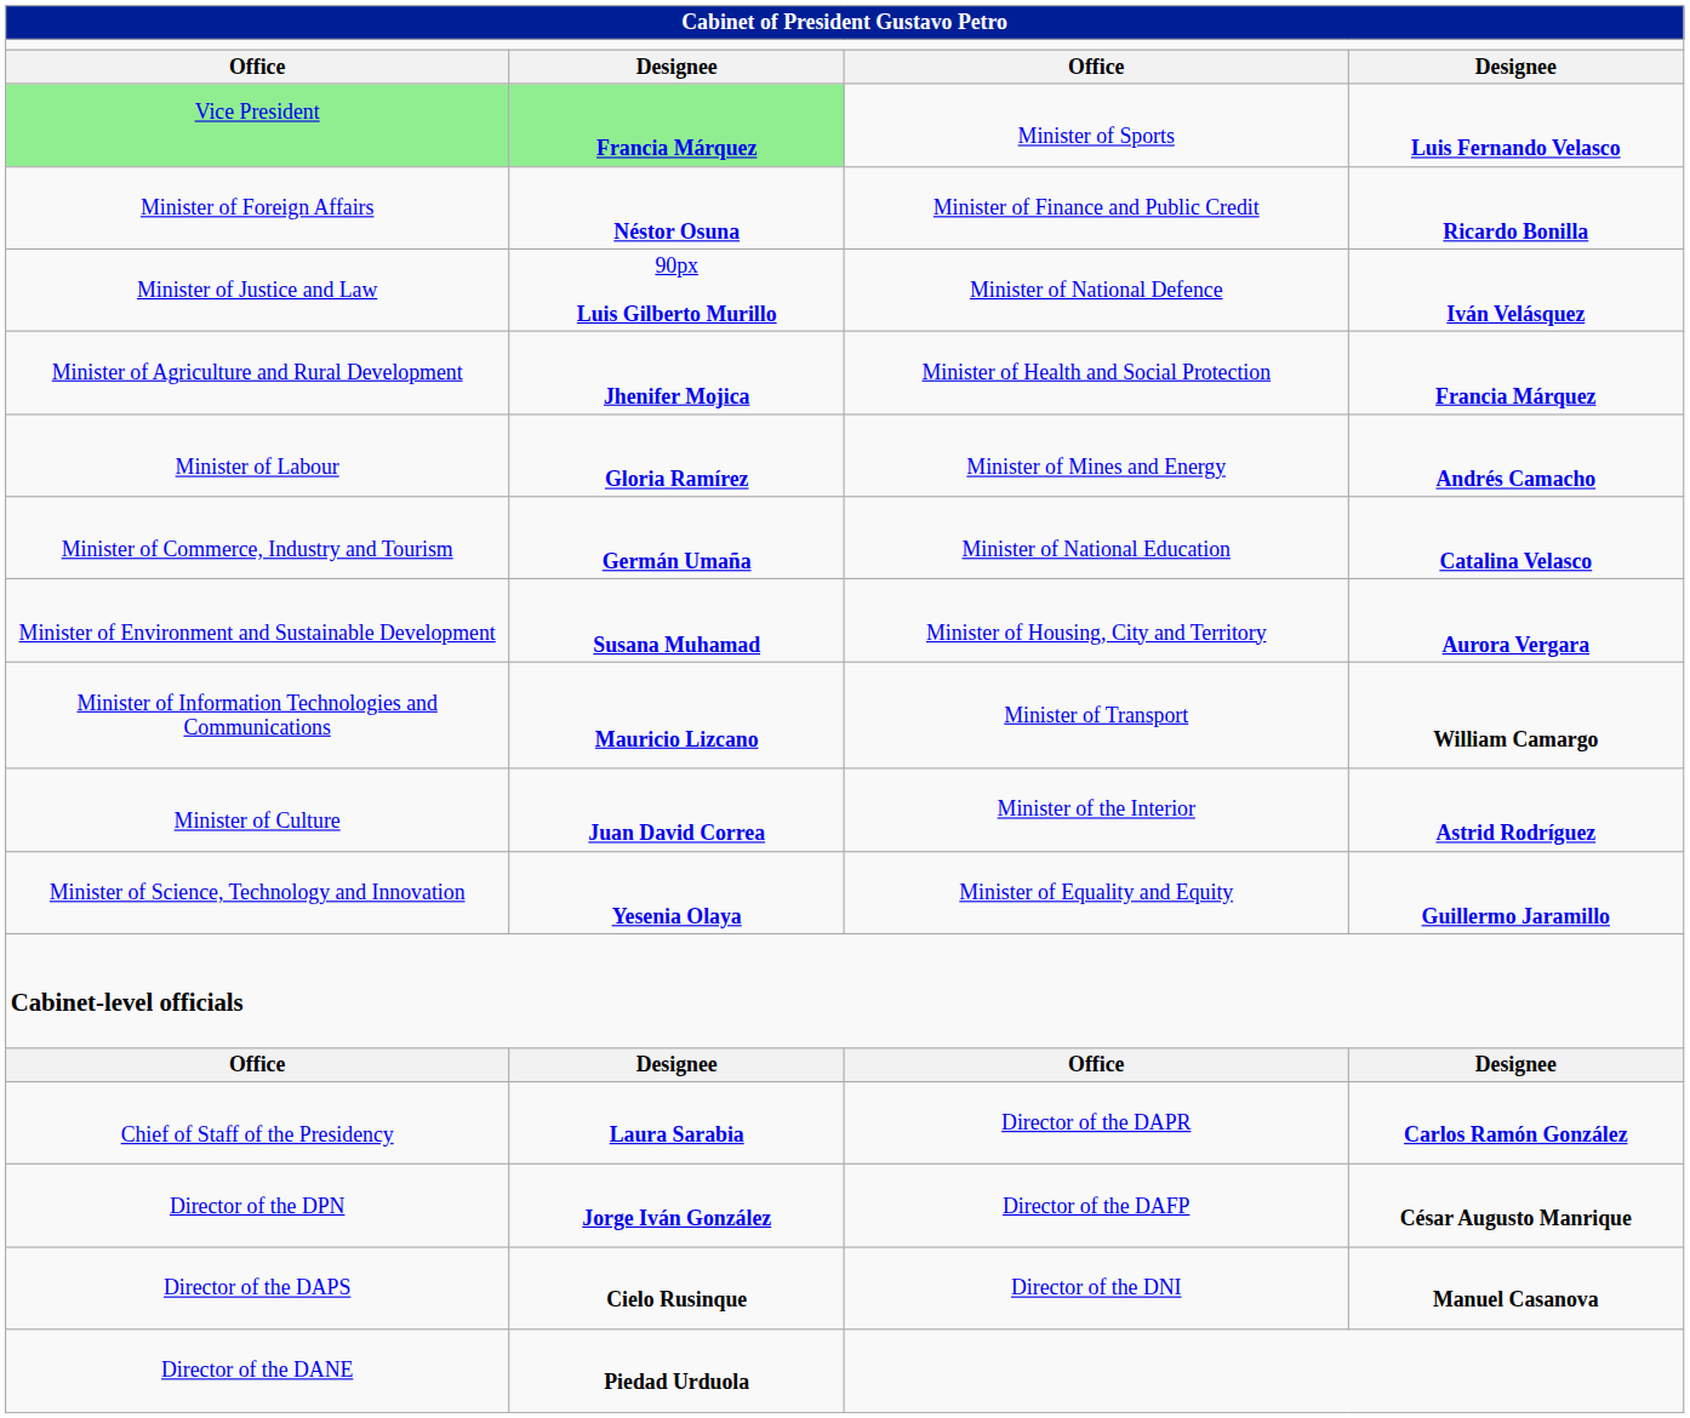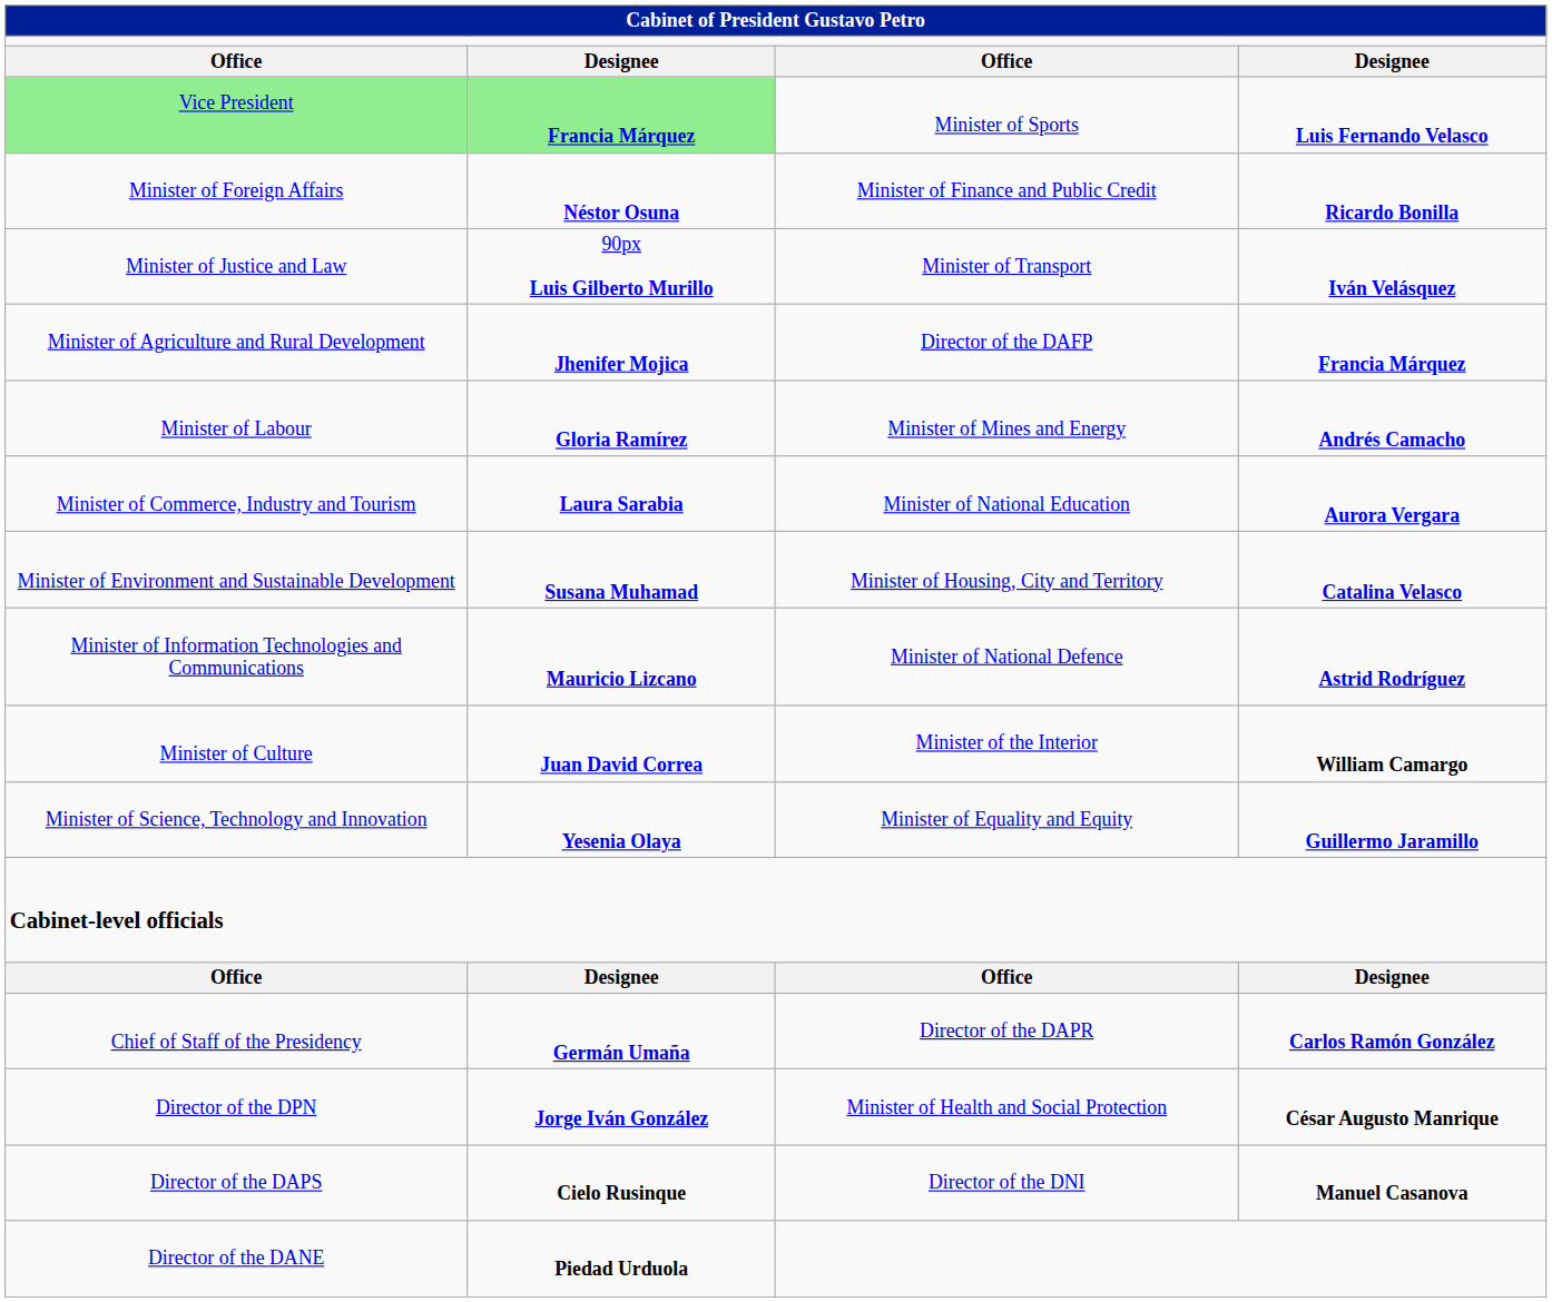Minister of Justice and Law | column 3: Minister of National Defence -> Minister of Transport
Minister of Agriculture and Rural Development | column 3: Minister of Health and Social Protection -> Director of the DAFP
Minister of Commerce, Industry and Tourism | column 2: Germán Umaña -> Laura Sarabia
Minister of Commerce, Industry and Tourism | column 4: Catalina Velasco -> Aurora Vergara
Minister of Environment and Sustainable Development | column 4: Aurora Vergara -> Catalina Velasco
Minister of Information Technologies and Communications | column 3: Minister of Transport -> Minister of National Defence
Minister of Information Technologies and Communications | column 4: William Camargo -> Astrid Rodríguez
Minister of Culture | column 4: Astrid Rodríguez -> William Camargo
Chief of Staff of the Presidency | column 2: Laura Sarabia -> Germán Umaña
Director of the DPN | column 3: Director of the DAFP -> Minister of Health and Social Protection
